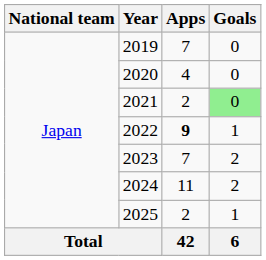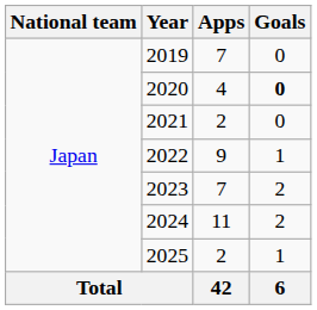2020 | Goals: normal -> bold
2021 | Goals: lightgreen background -> no background
2022 | Apps: bold -> normal
